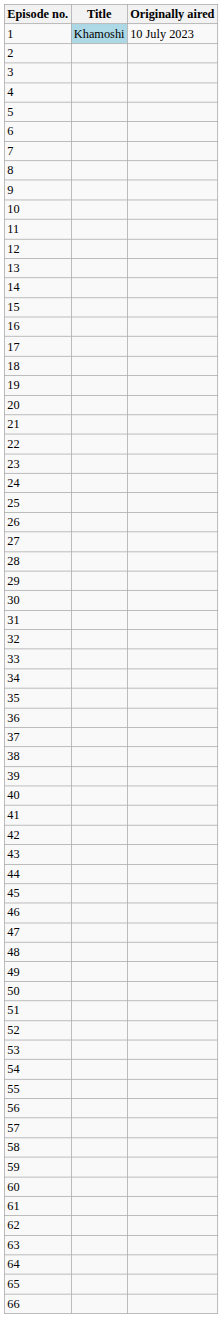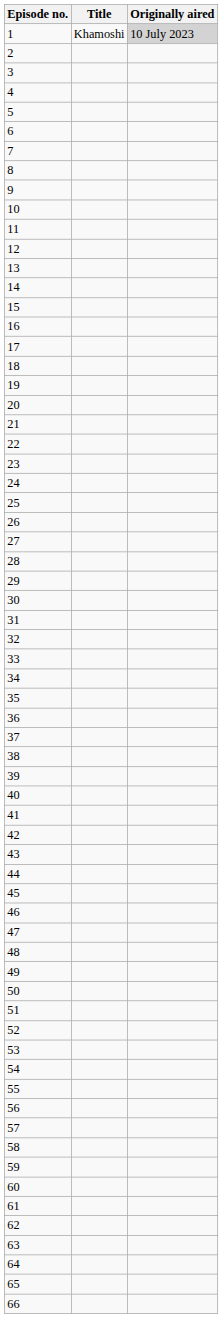1 | Title: lightblue background -> no background
1 | Originally aired: no background -> lightgrey background
